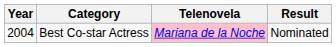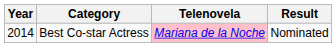Best Co-star Actress | Year: 2004 -> 2014
